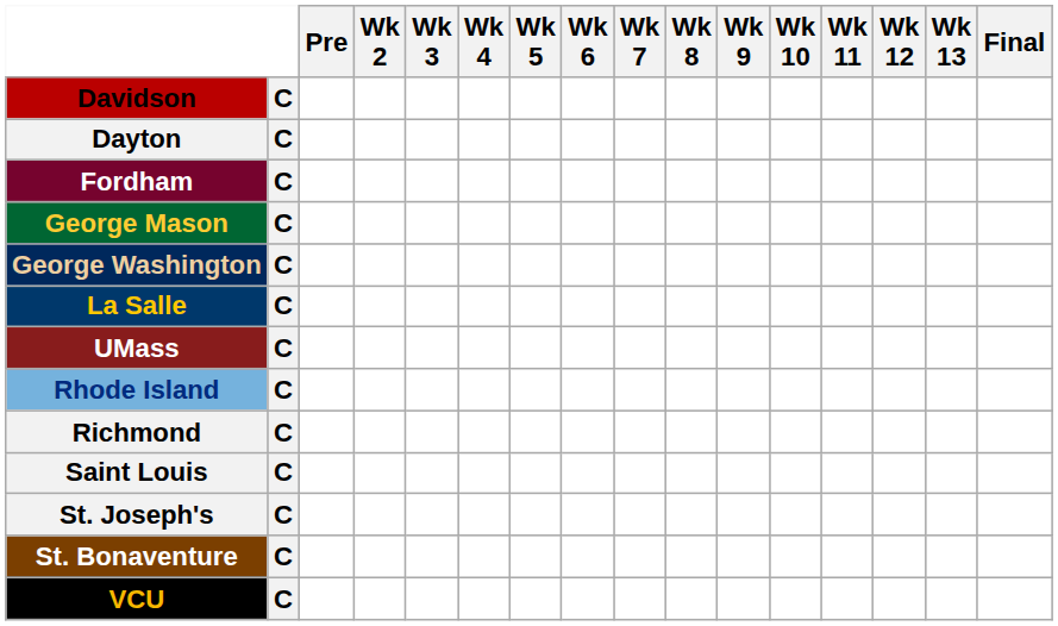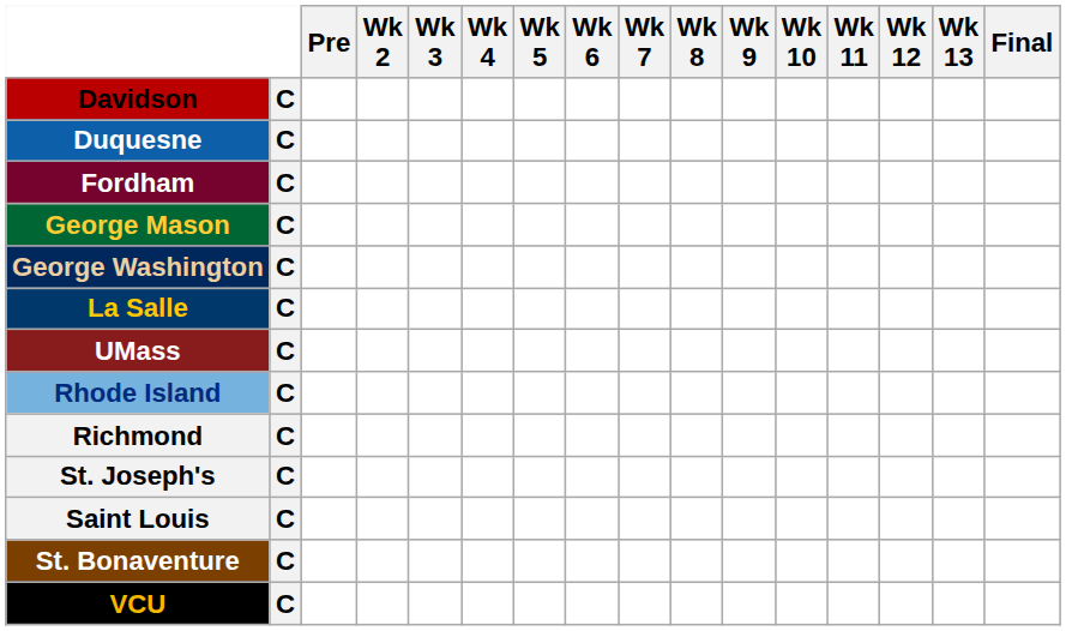- row: Dayton | C
+ row: Duquesne | C
rows swapped: Saint Louis <-> St. Joseph's
